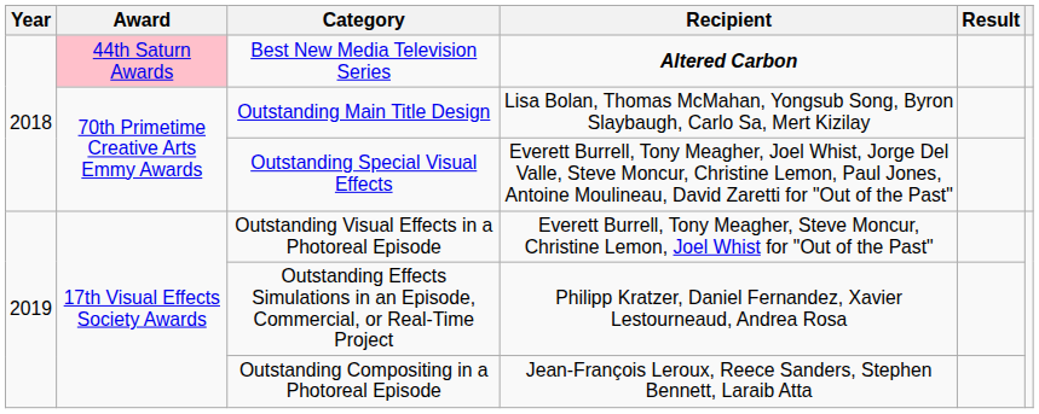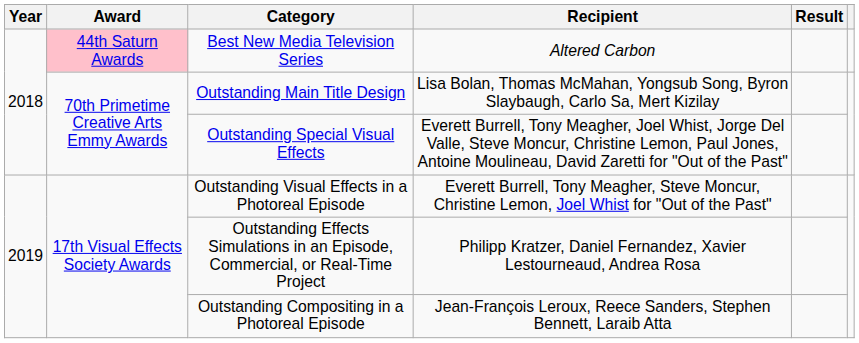Best New Media Television Series | Recipient: bold -> normal
